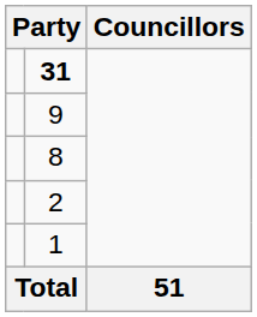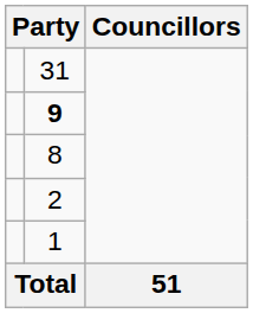31 | column 2: bold -> normal
9 | column 2: normal -> bold
